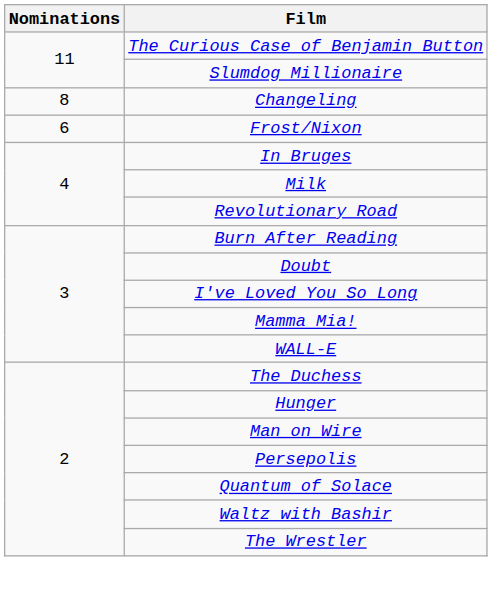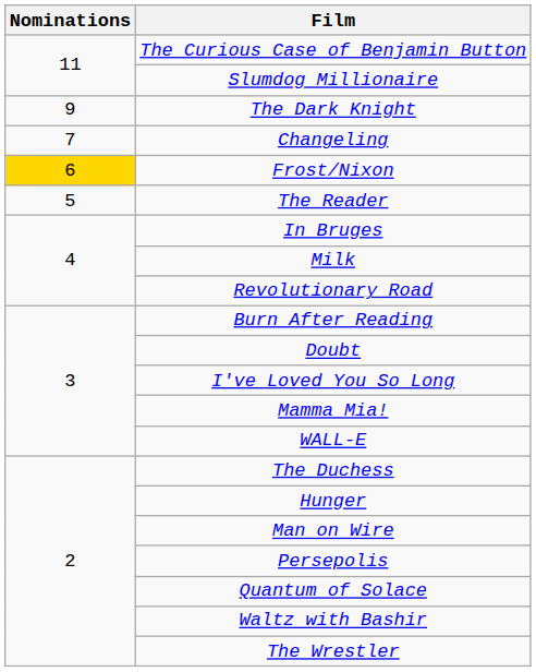+ row: 9 | The Dark Knight
Changeling | Nominations: 8 -> 7
Frost/Nixon | Nominations: no background -> gold background
+ row: 5 | The Reader
